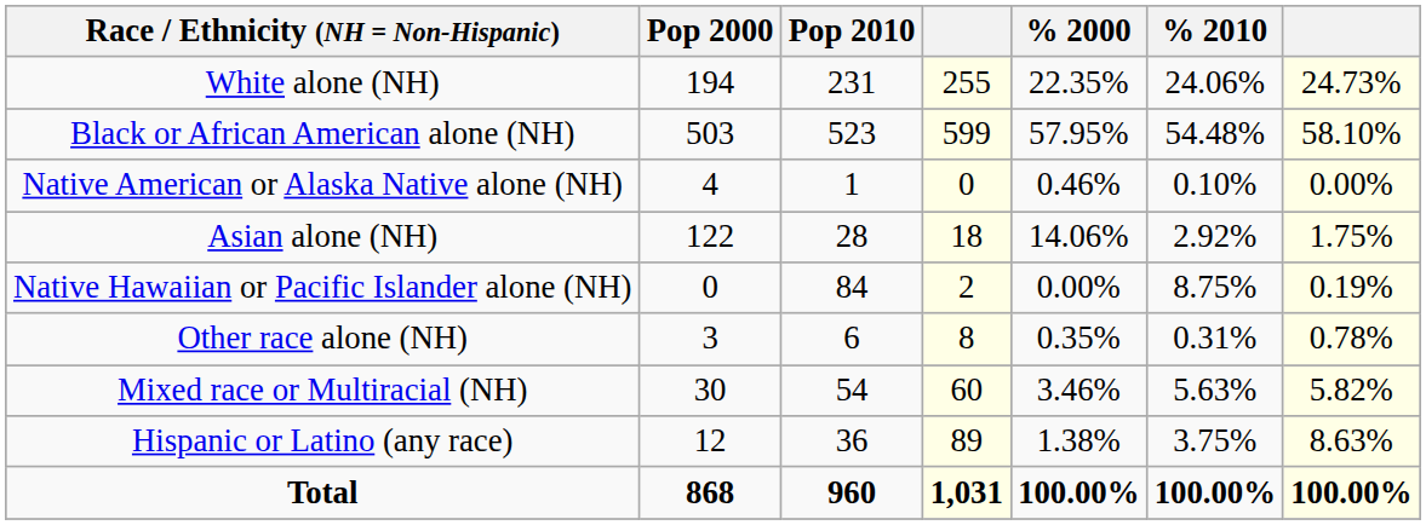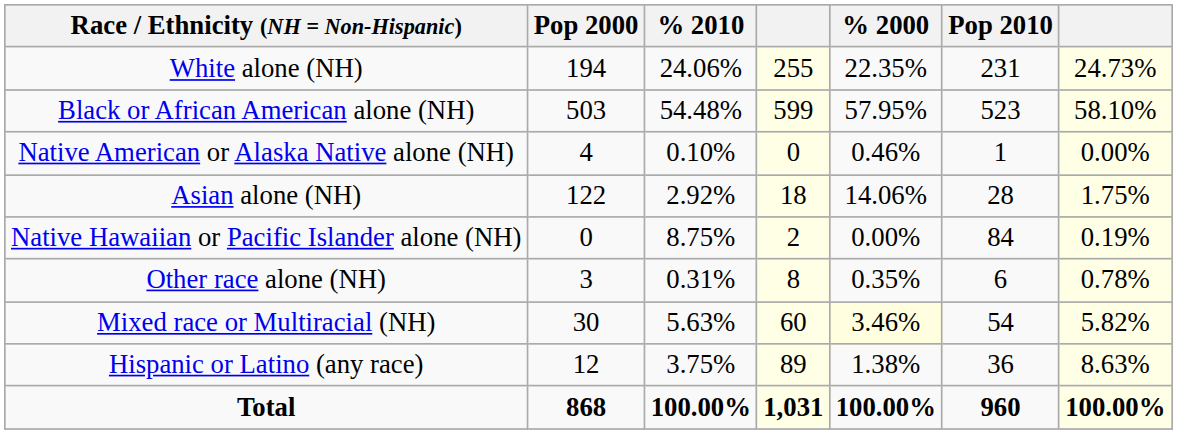columns swapped: Pop 2010 <-> % 2010
Mixed race or Multiracial (NH) | % 2000: no background -> lightyellow background
